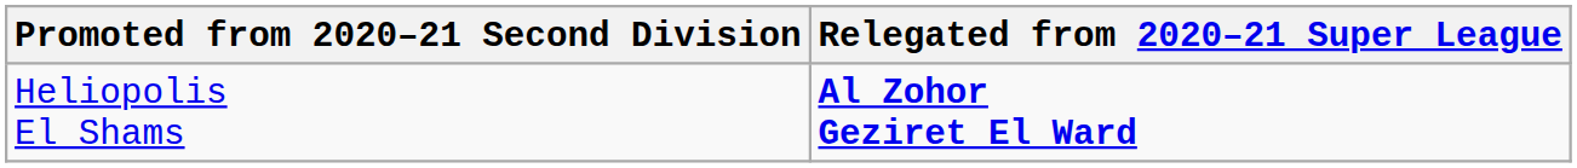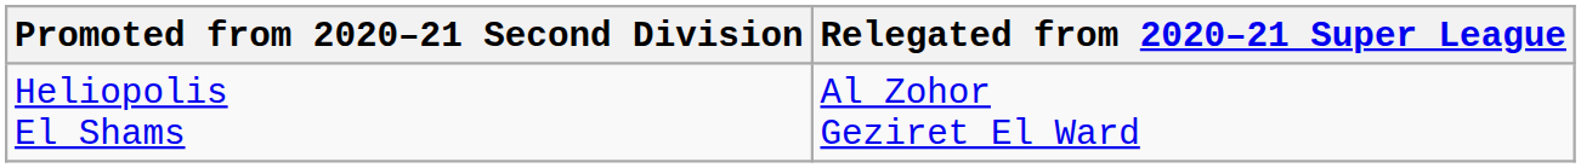Heliopolis El Shams | Relegated from 2020–21 Super League: bold -> normal
